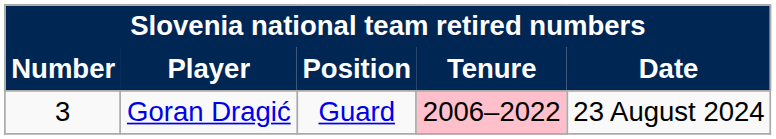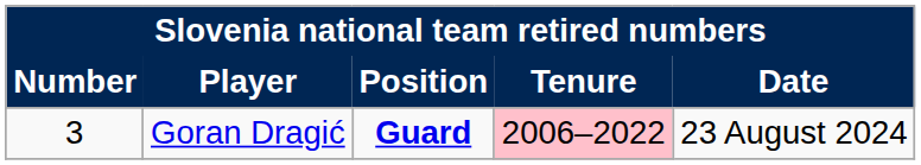Goran Dragić | Position: normal -> bold
